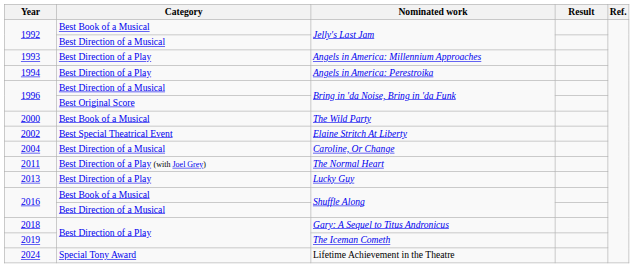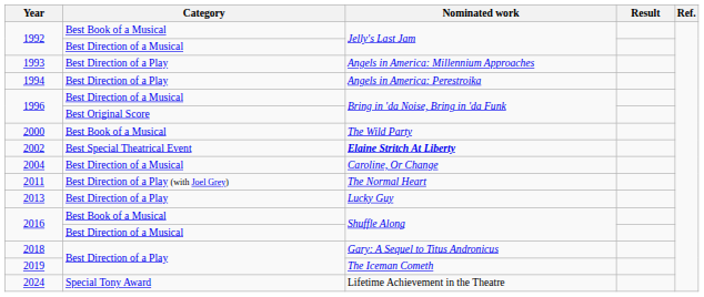2002 | Nominated work: normal -> bold
